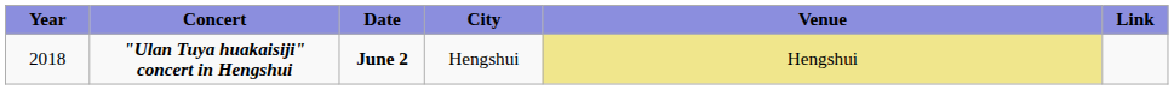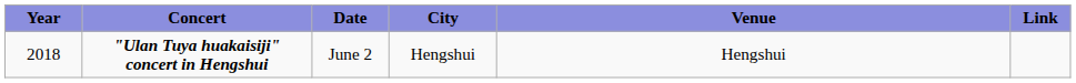"Ulan Tuya huakaisiji" concert in Hengshui | Date: bold -> normal
"Ulan Tuya huakaisiji" concert in Hengshui | Venue: khaki background -> no background
